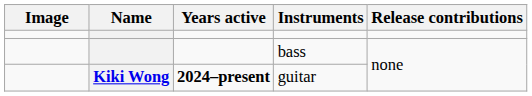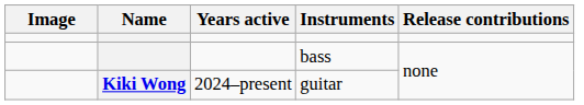guitar | Years active: bold -> normal
